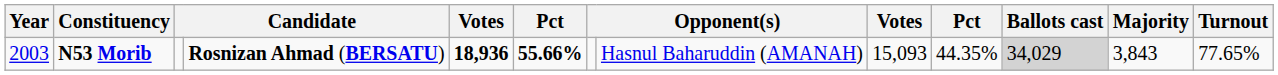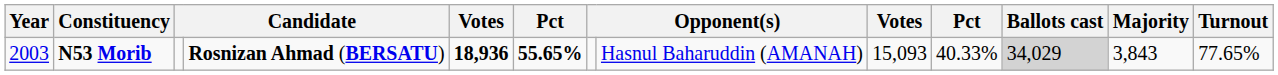N53 Morib | column 6: 55.66% -> 55.65%
N53 Morib | column 10: 44.35% -> 40.33%
